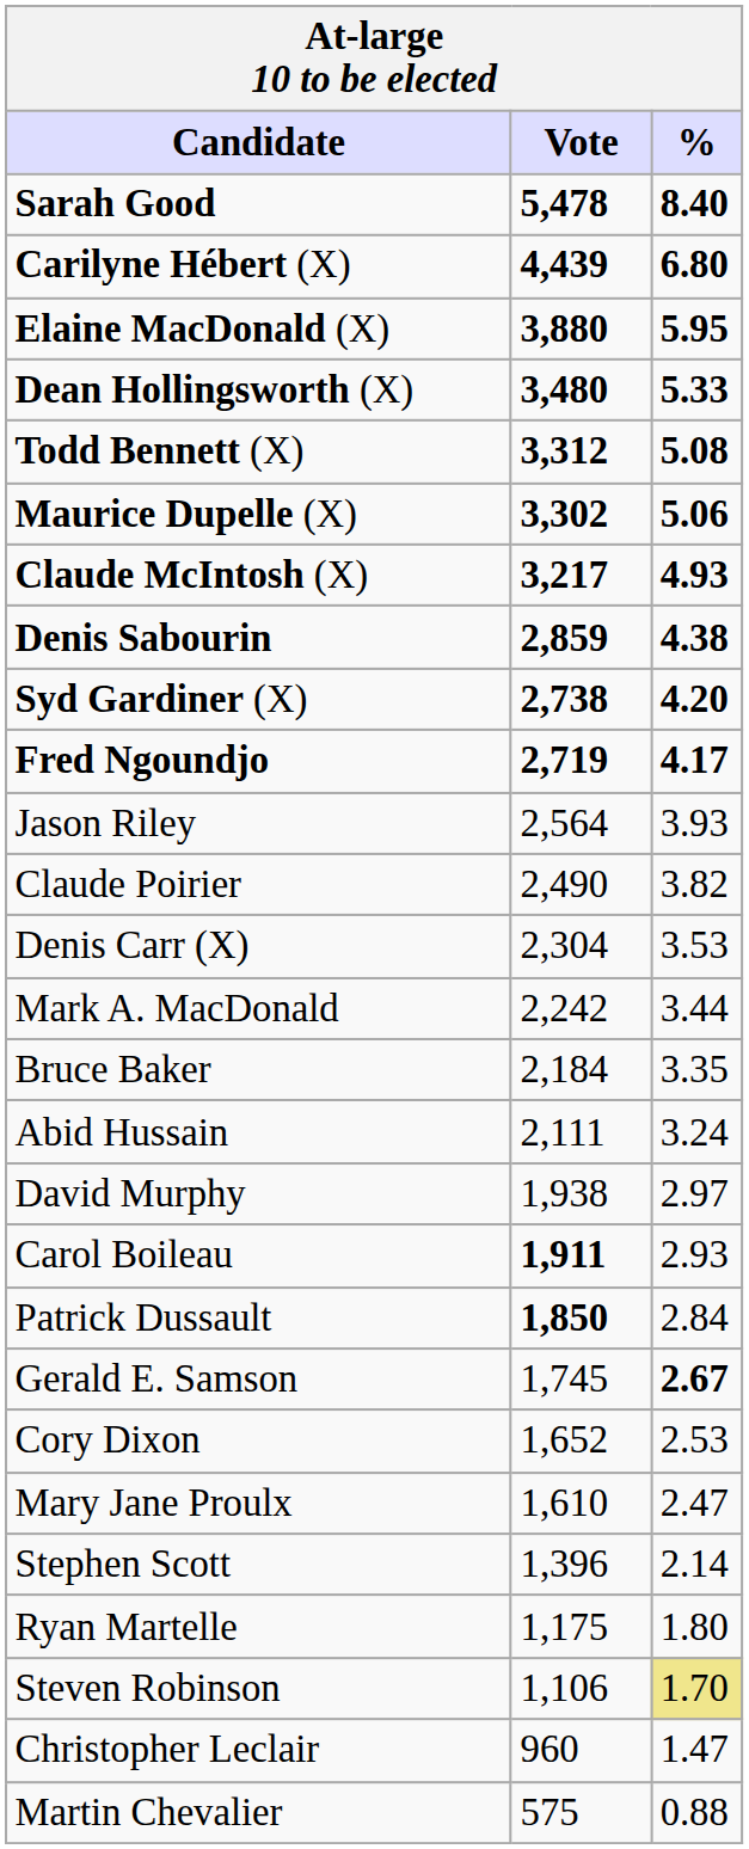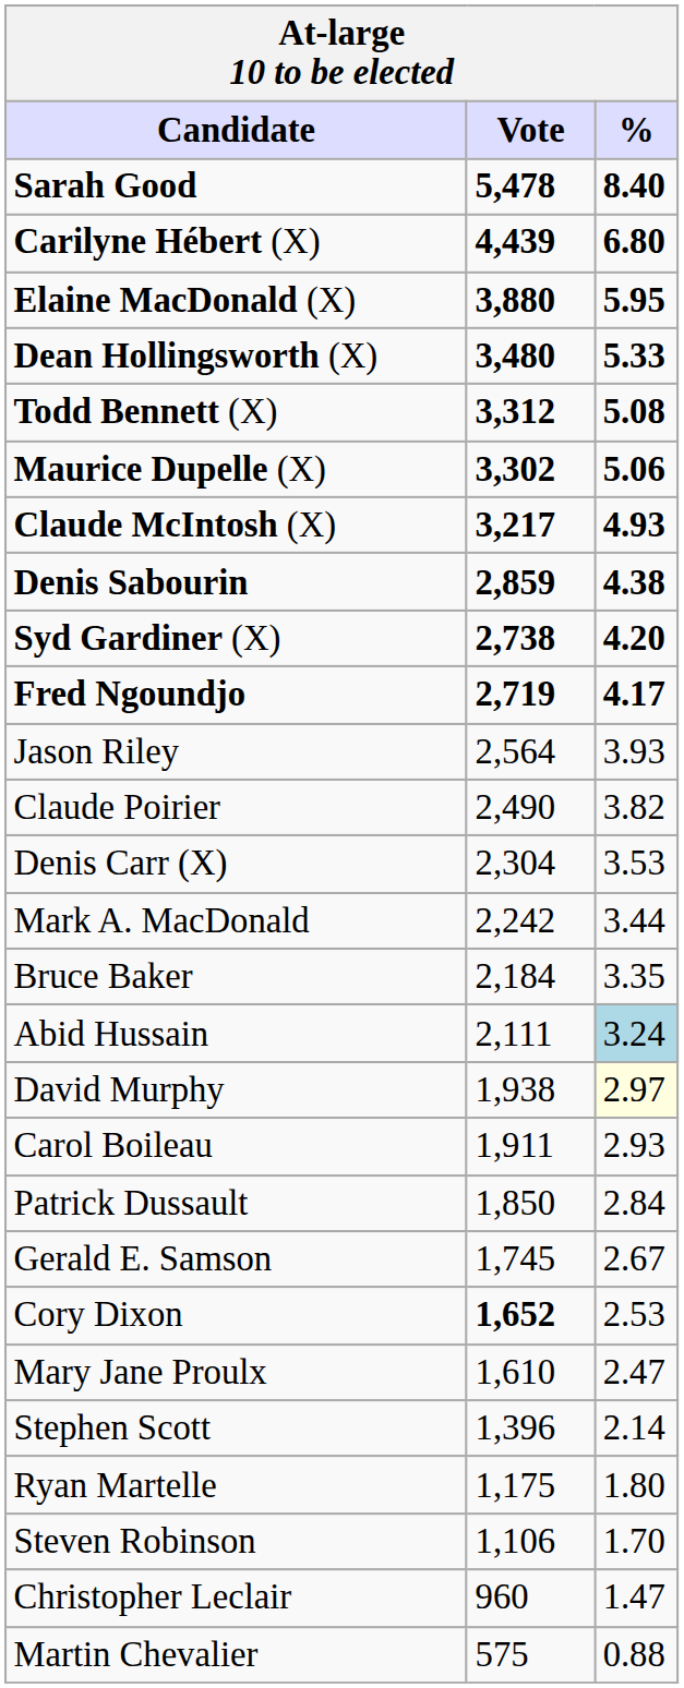Abid Hussain | %: no background -> lightblue background
David Murphy | %: no background -> lightyellow background
Carol Boileau | Vote: bold -> normal
Patrick Dussault | Vote: bold -> normal
Gerald E. Samson | %: bold -> normal
Cory Dixon | Vote: normal -> bold
Steven Robinson | %: khaki background -> no background
